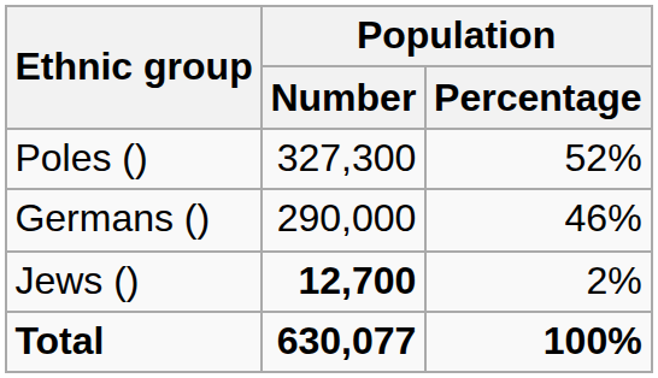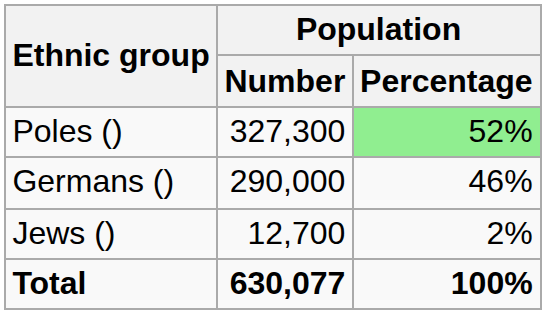Poles () | Population / Percentage: no background -> lightgreen background
Jews () | Population / Number: bold -> normal
